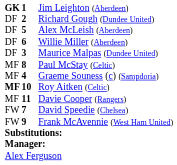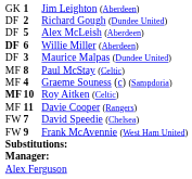Jim Leighton (Aberdeen) | column 1: bold -> normal
Willie Miller (Aberdeen) | column 1: normal -> bold
